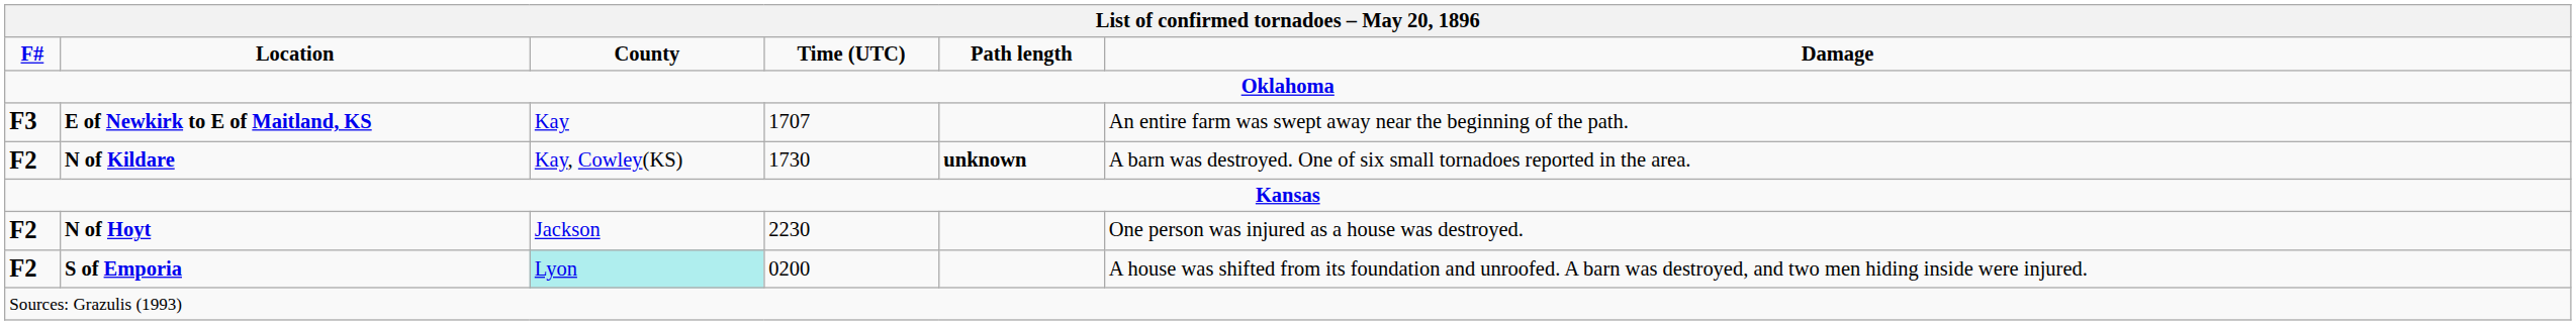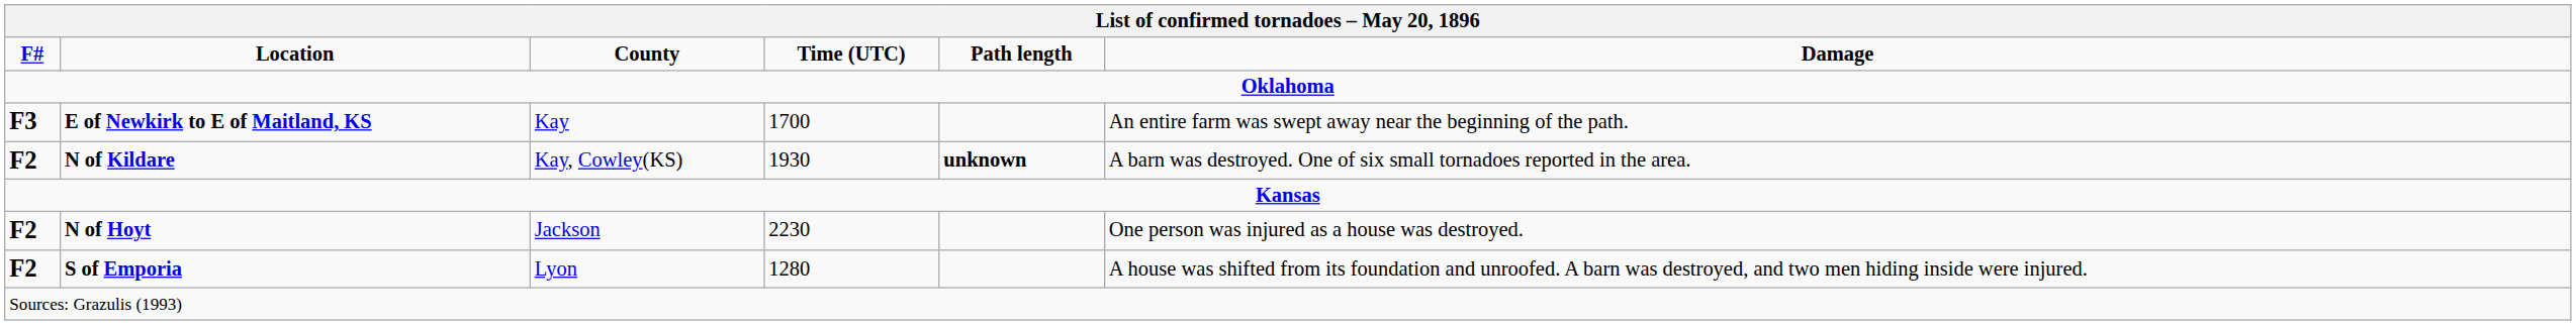E of Newkirk to E of Maitland, KS | List of confirmed tornadoes – May 20, 1896 / Time (UTC): 1707 -> 1700
N of Kildare | List of confirmed tornadoes – May 20, 1896 / Time (UTC): 1730 -> 1930
S of Emporia | List of confirmed tornadoes – May 20, 1896 / County: paleturquoise background -> no background
S of Emporia | List of confirmed tornadoes – May 20, 1896 / Time (UTC): 0200 -> 1280
